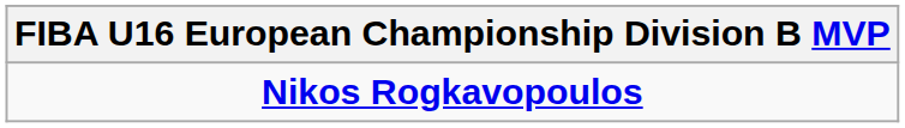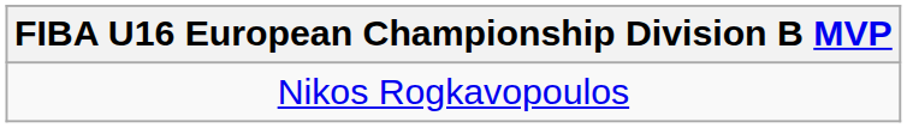row 2 | column 1: bold -> normal
